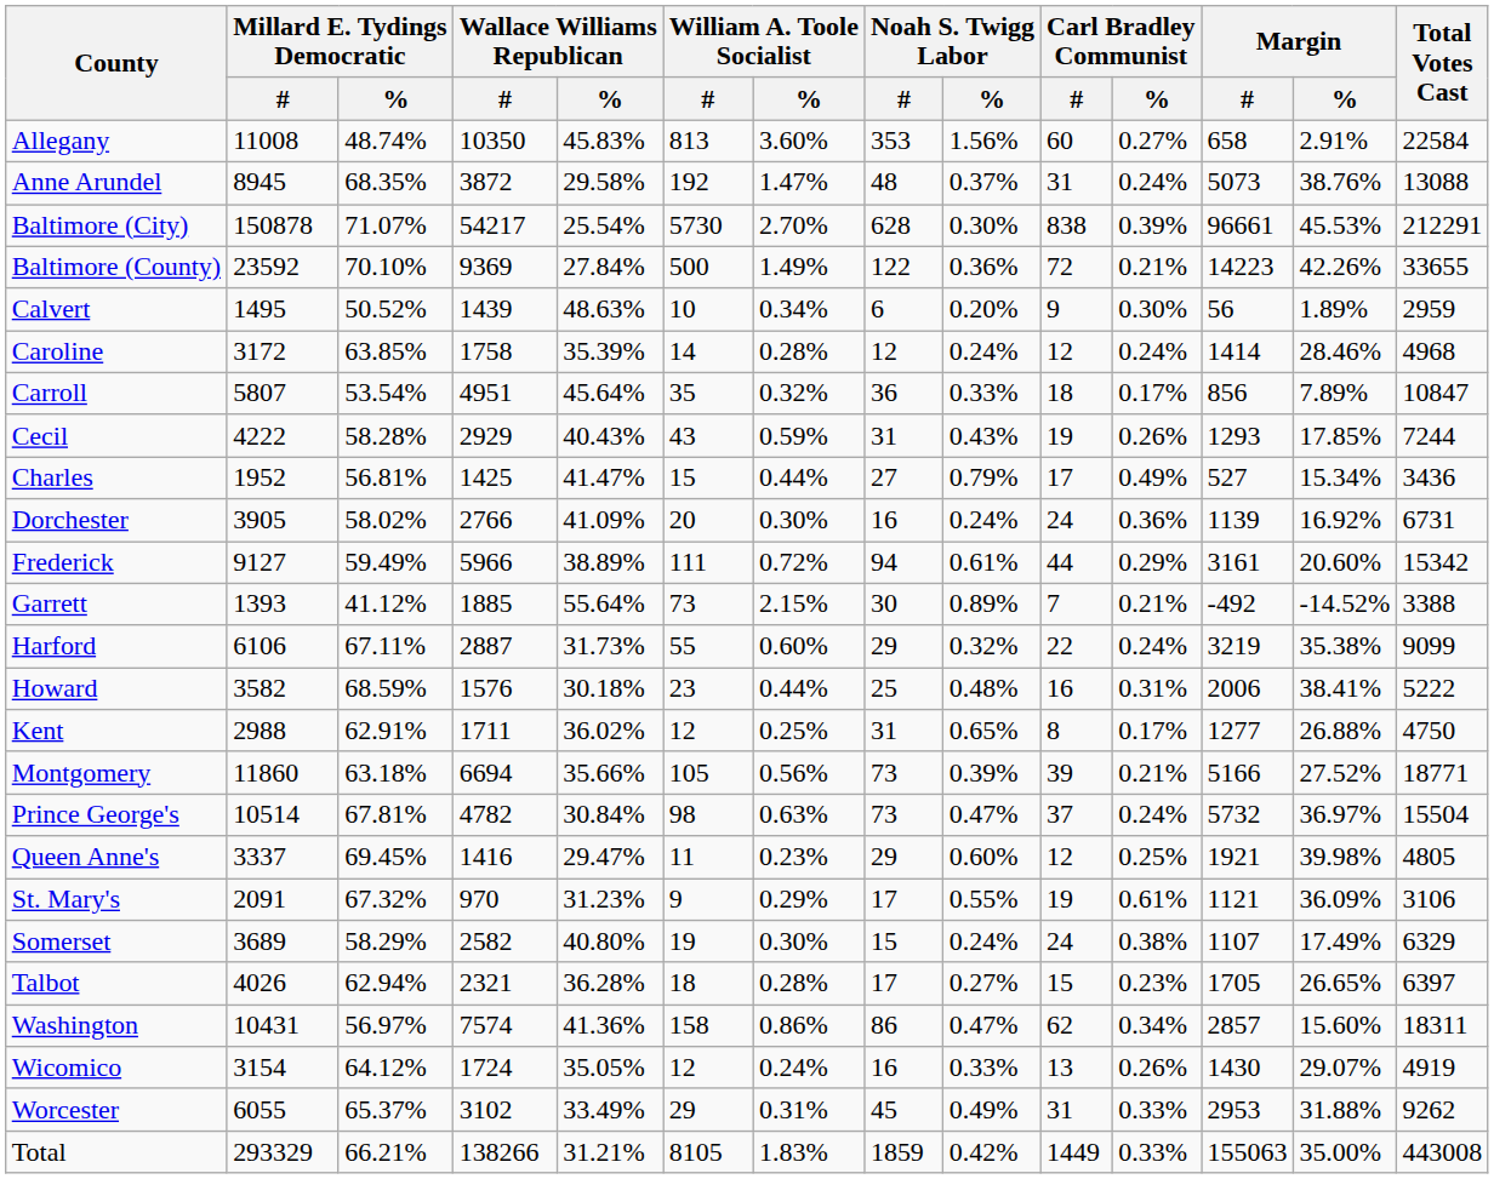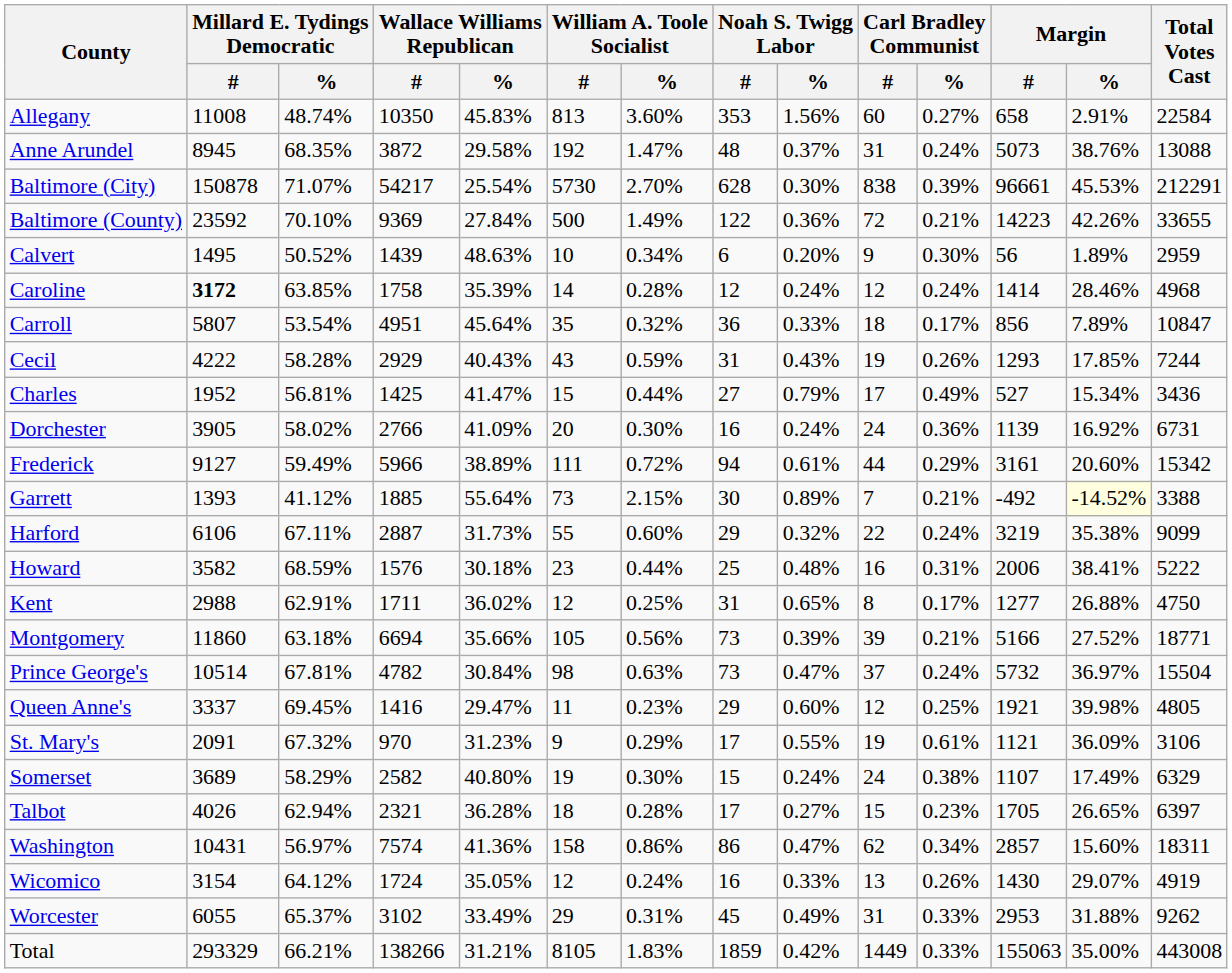Caroline | Millard E. Tydings Democratic / #: normal -> bold
Garrett | Margin / %: no background -> lightyellow background
